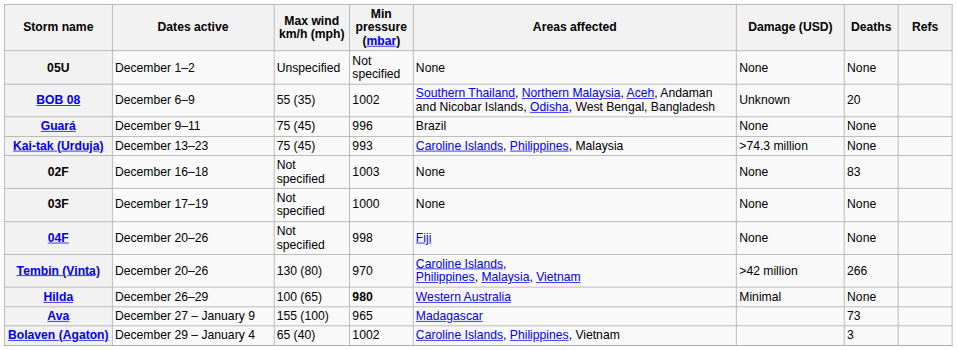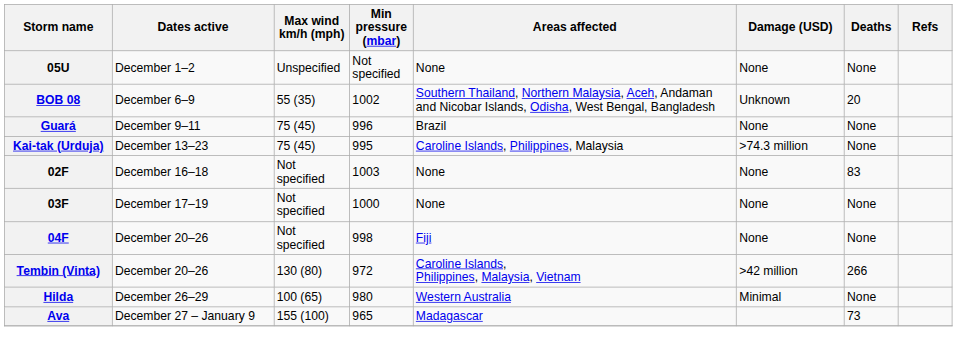Kai-tak (Urduja) | Min pressure (mbar): 993 -> 995
Tembin (Vinta) | Min pressure (mbar): 970 -> 972
Hilda | Min pressure (mbar): bold -> normal
- row: Bolaven (Agaton) | December 29 – January 4 | 65 (40) | 1002 | Caroline Islands, Philippines, Vietnam | 3
